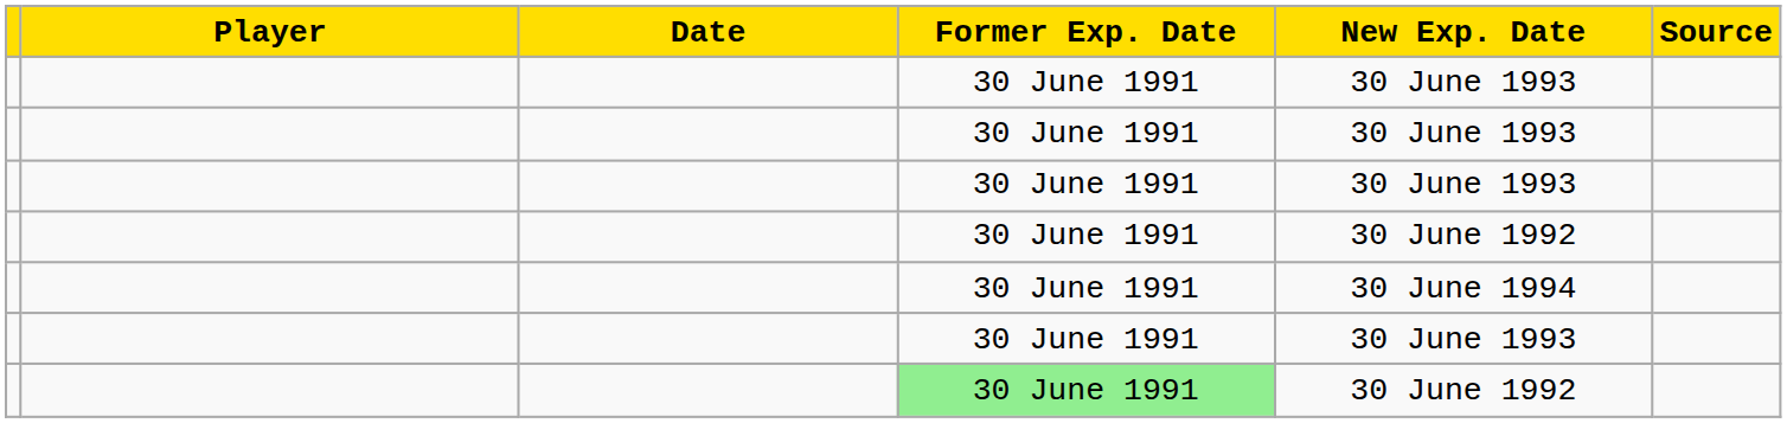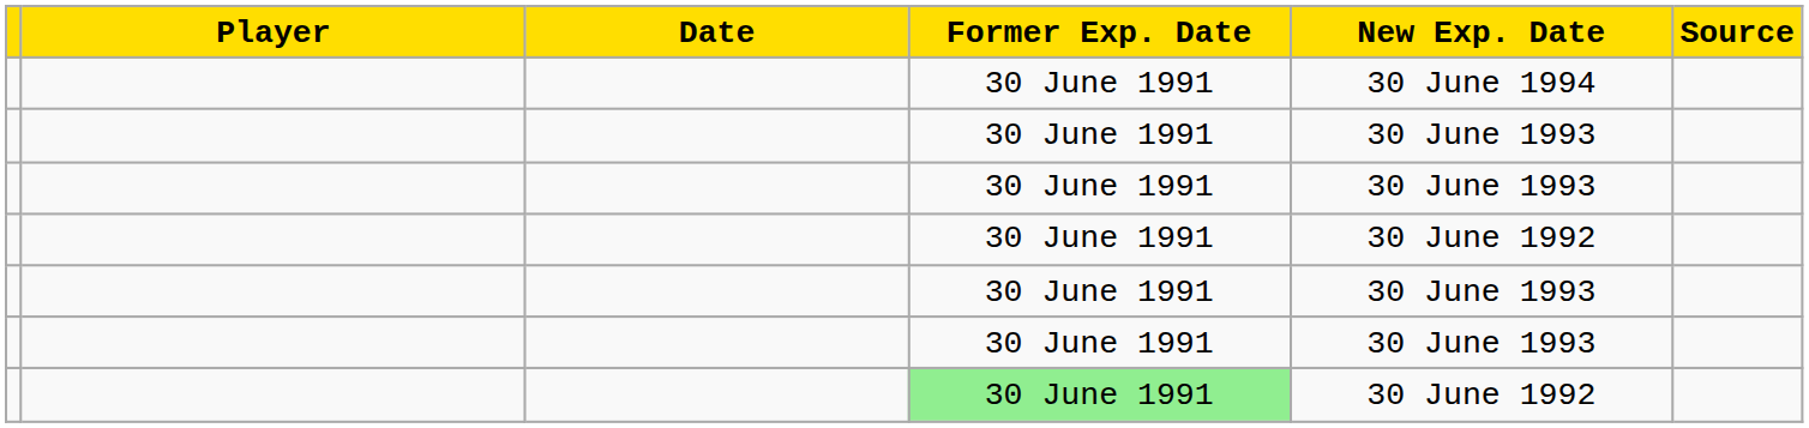row 2 | New Exp. Date: 30 June 1993 -> 30 June 1994
row 6 | New Exp. Date: 30 June 1994 -> 30 June 1993
